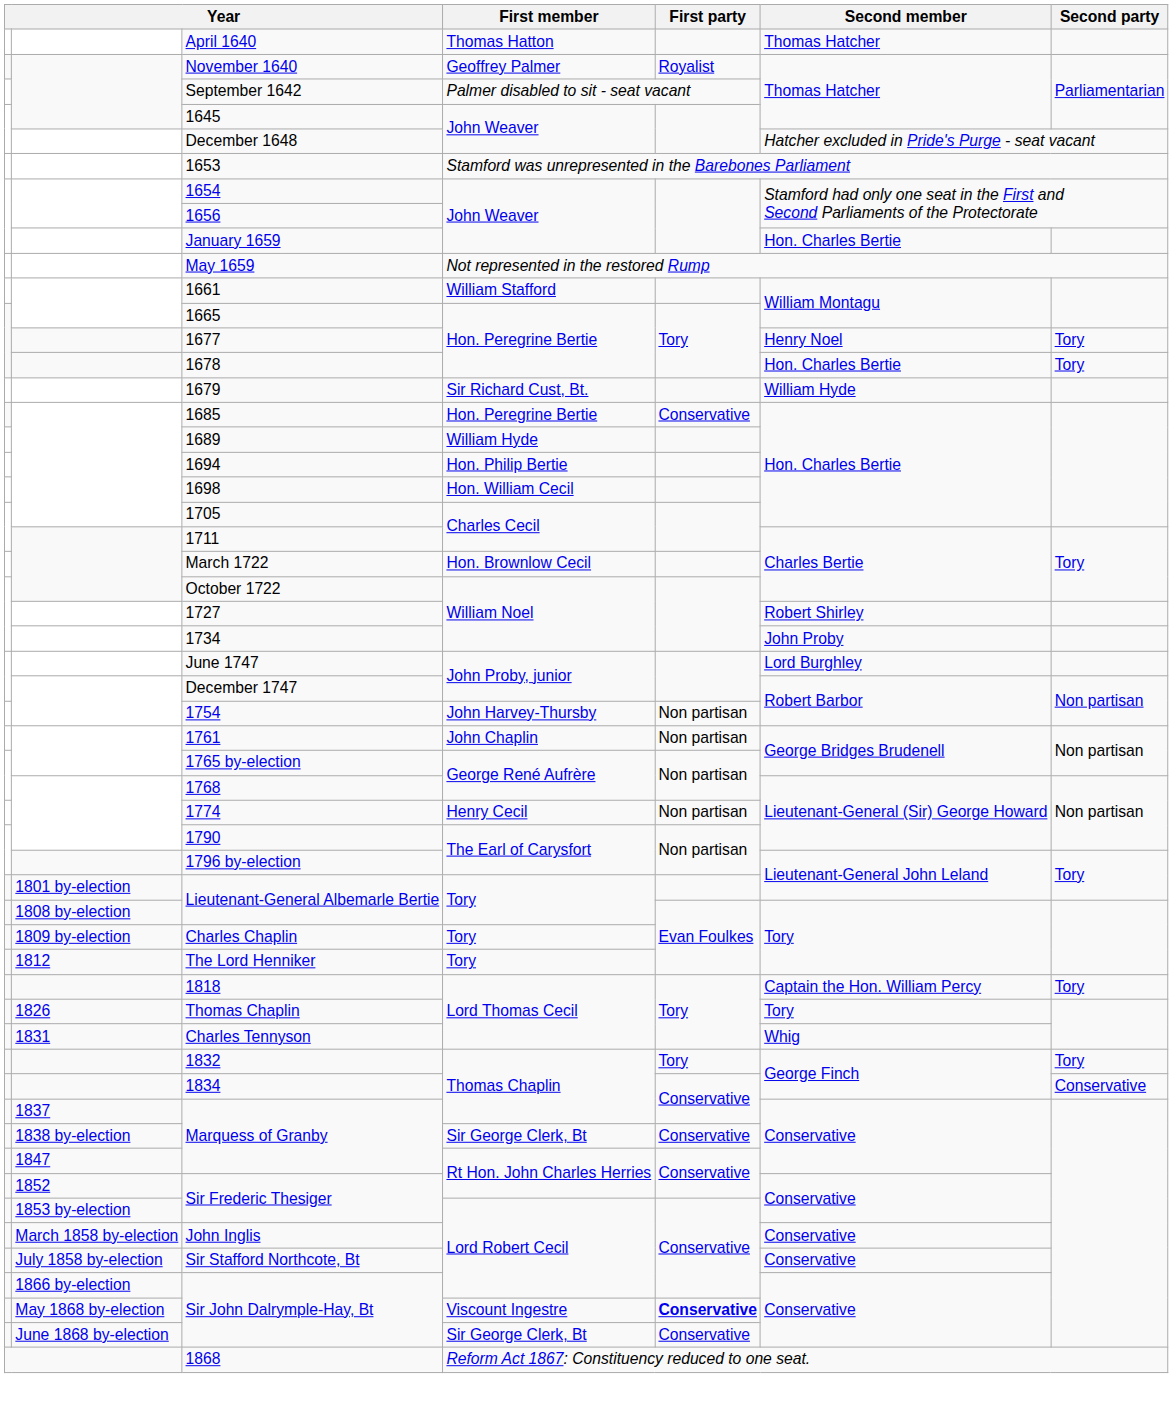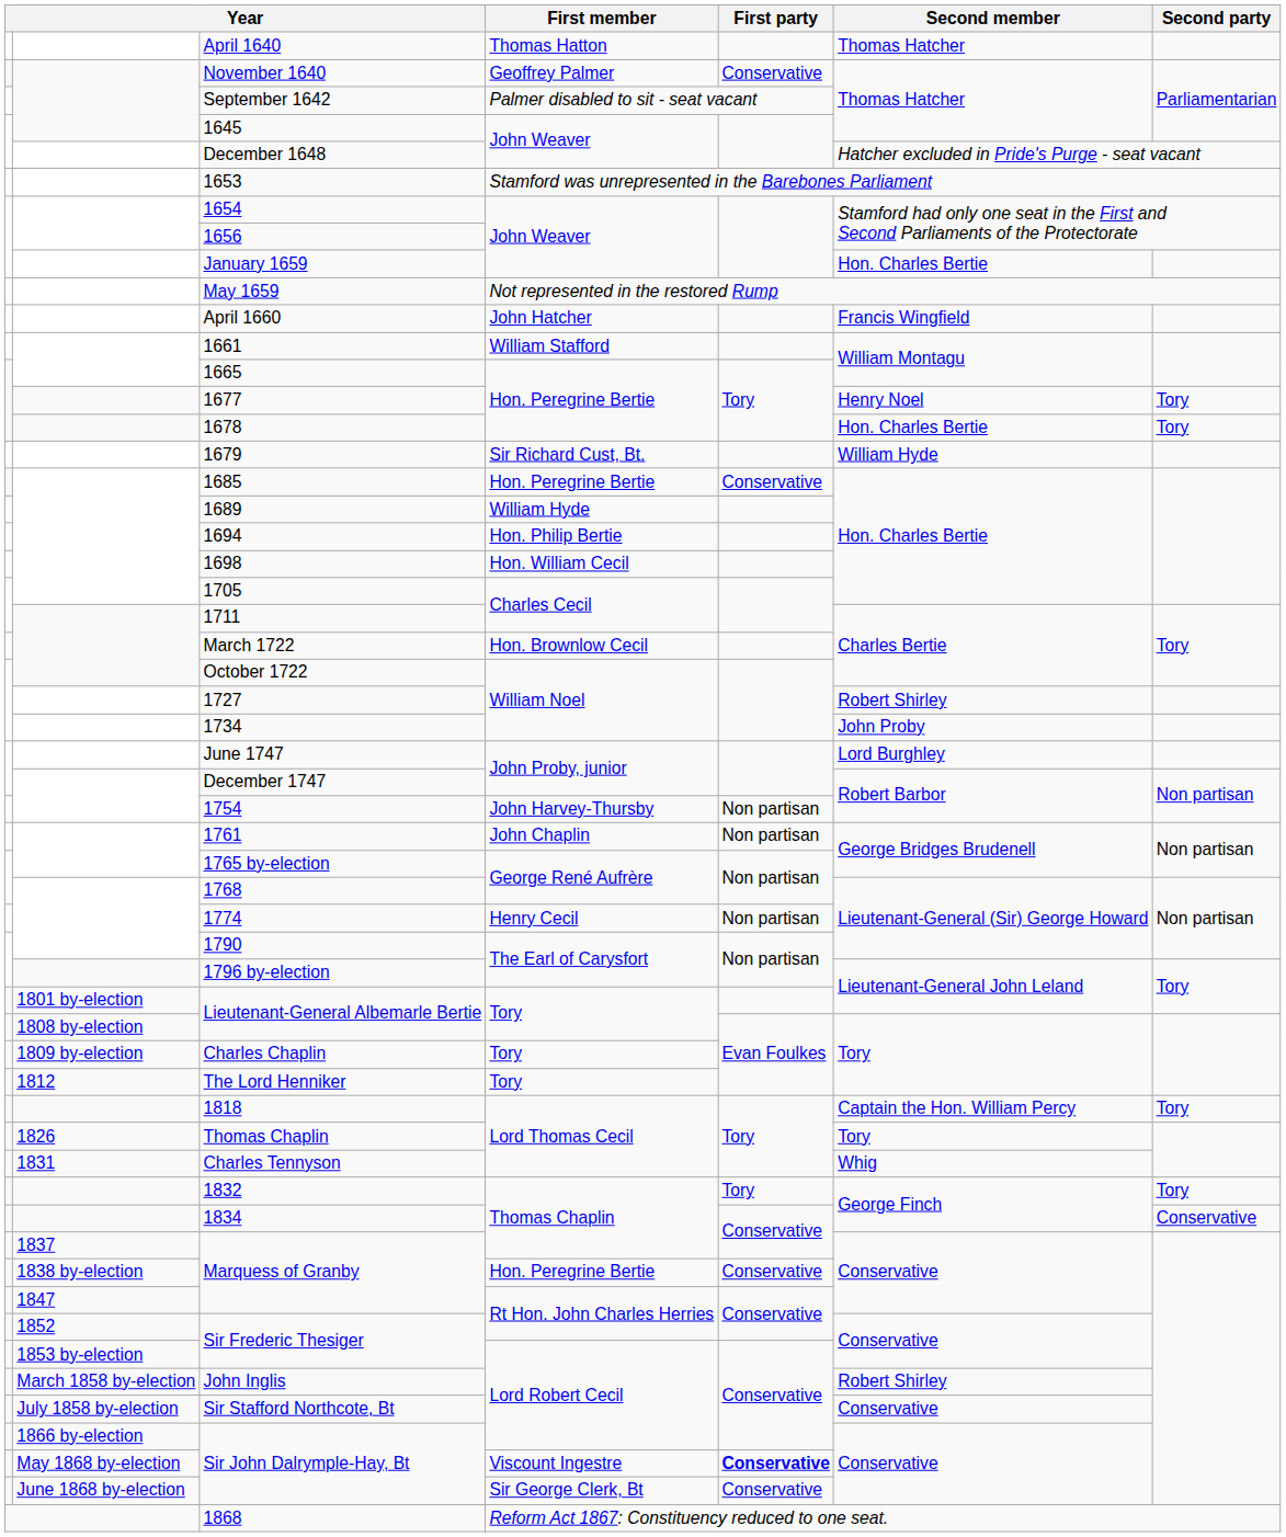November 1640 | First party: Royalist -> Conservative
+ row: April 1660 | John Hatcher | Francis Wingfield
1838 by-election / Marquess of Granby | First member: Sir George Clerk, Bt -> Hon. Peregrine Bertie
John Inglis | Second member: Conservative -> Robert Shirley
